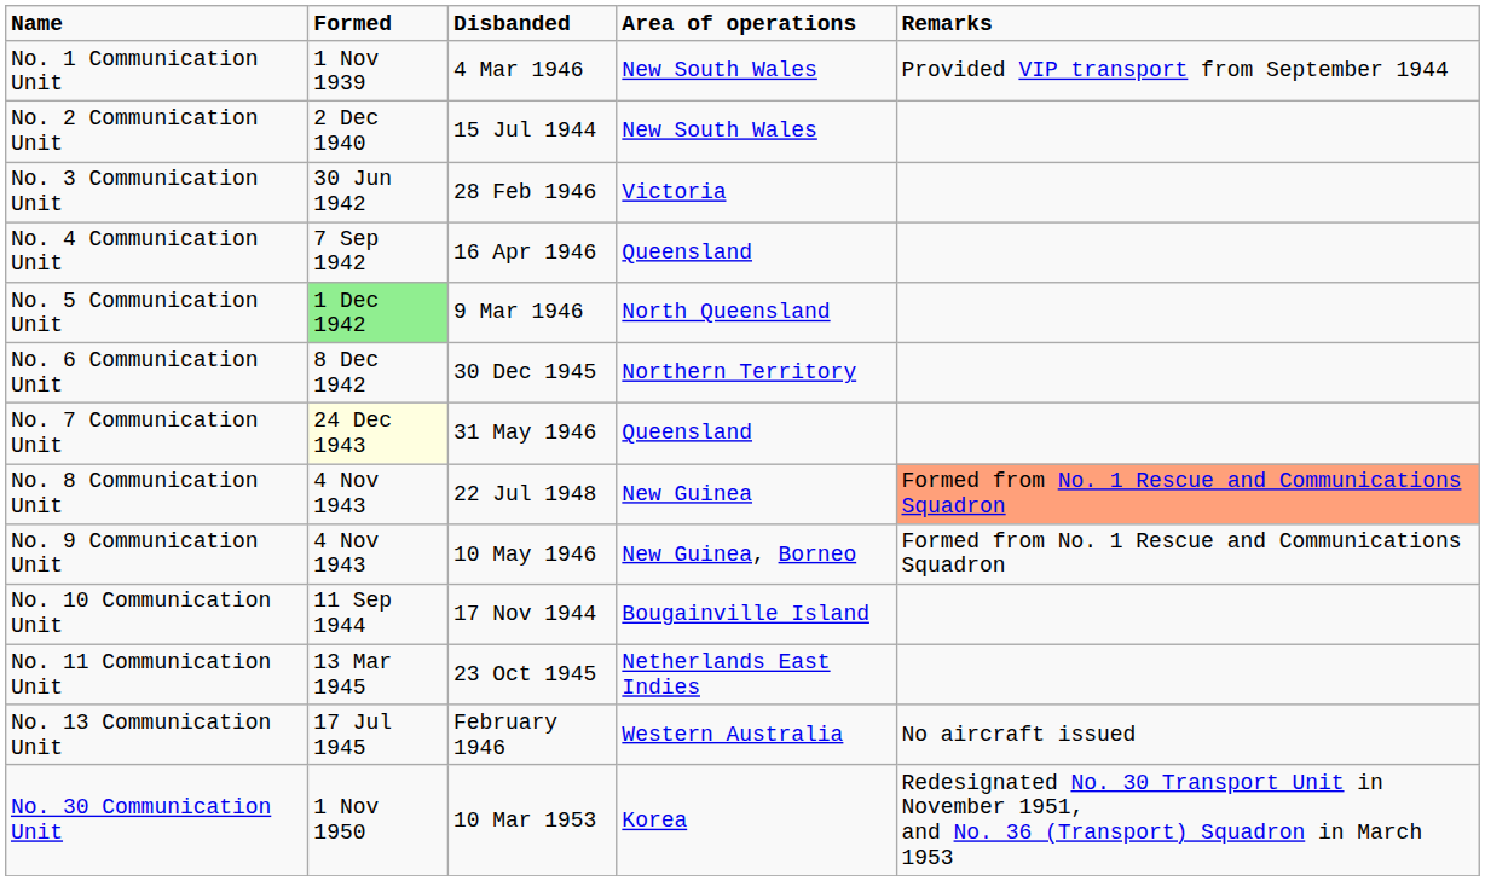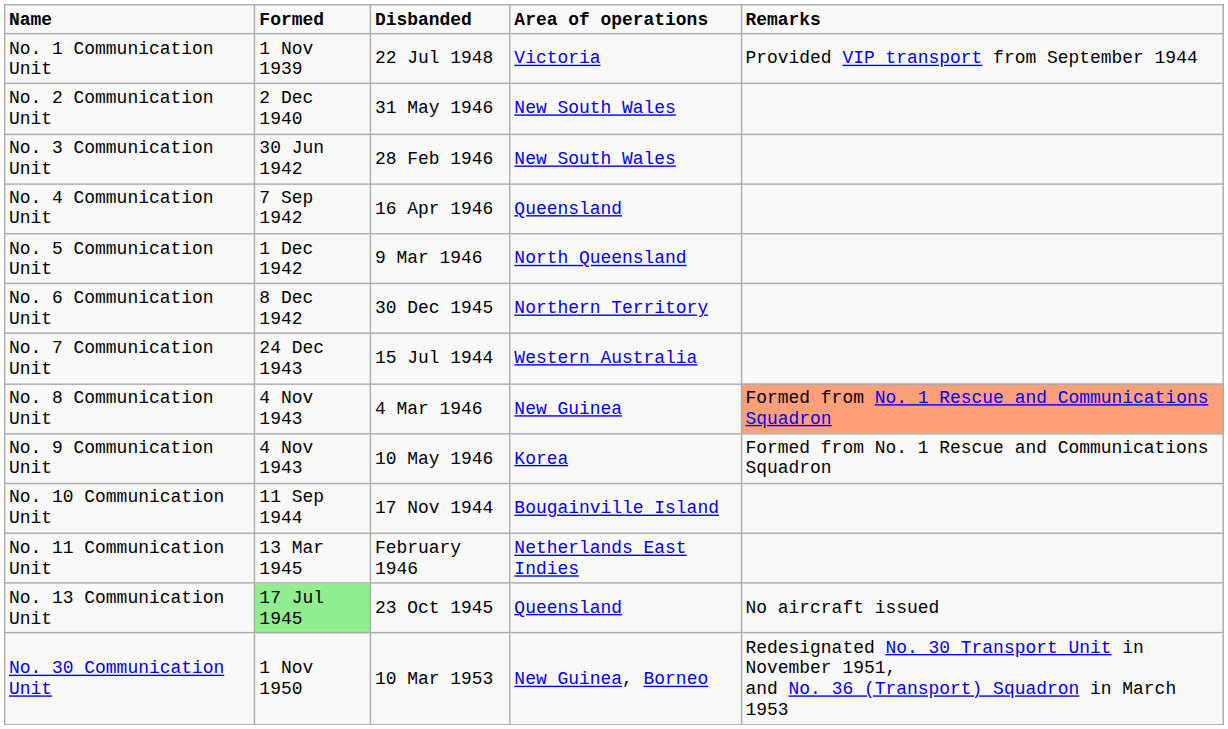No. 1 Communication Unit | Disbanded: 4 Mar 1946 -> 22 Jul 1948
No. 1 Communication Unit | Area of operations: New South Wales -> Victoria
No. 2 Communication Unit | Disbanded: 15 Jul 1944 -> 31 May 1946
No. 3 Communication Unit | Area of operations: Victoria -> New South Wales
No. 5 Communication Unit | Formed: lightgreen background -> no background
No. 7 Communication Unit | Formed: lightyellow background -> no background
No. 7 Communication Unit | Disbanded: 31 May 1946 -> 15 Jul 1944
No. 7 Communication Unit | Area of operations: Queensland -> Western Australia
No. 8 Communication Unit | Disbanded: 22 Jul 1948 -> 4 Mar 1946
No. 9 Communication Unit | Area of operations: New Guinea, Borneo -> Korea
No. 11 Communication Unit | Disbanded: 23 Oct 1945 -> February 1946
No. 13 Communication Unit | Formed: no background -> lightgreen background
No. 13 Communication Unit | Disbanded: February 1946 -> 23 Oct 1945
No. 13 Communication Unit | Area of operations: Western Australia -> Queensland
No. 30 Communication Unit | Area of operations: Korea -> New Guinea, Borneo
